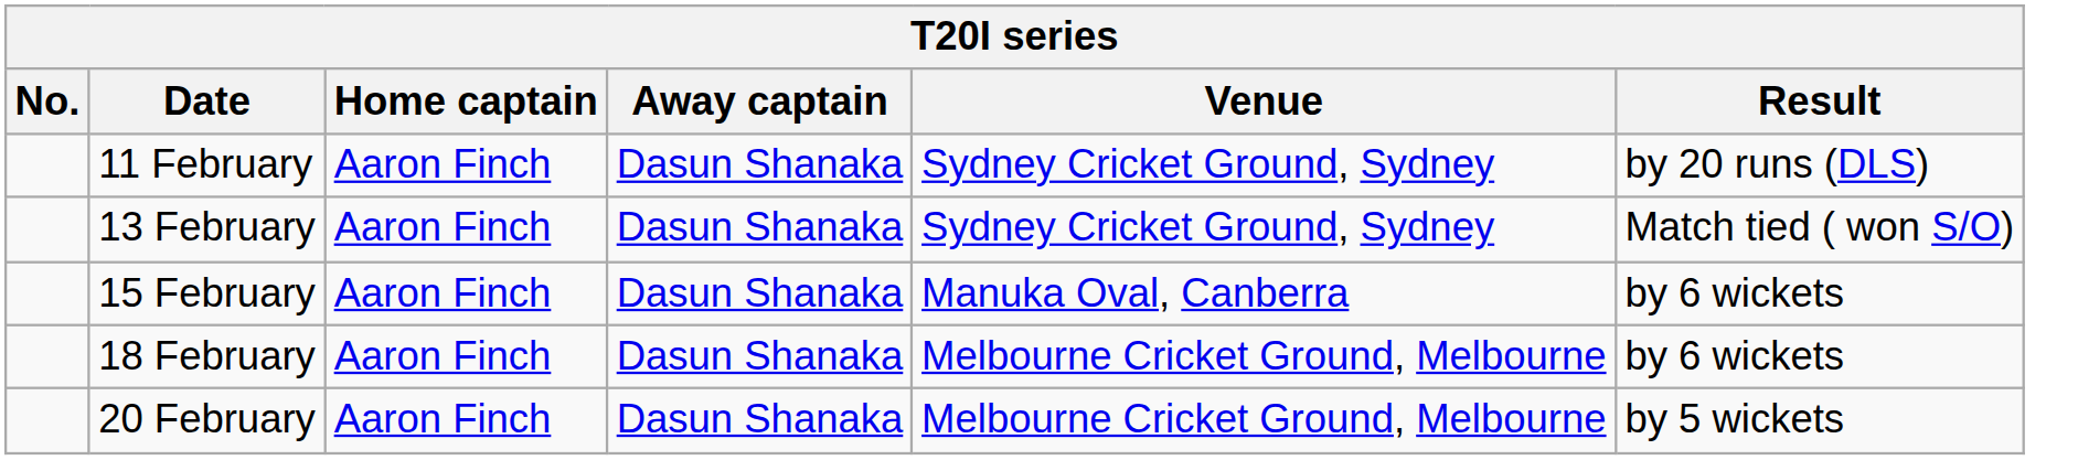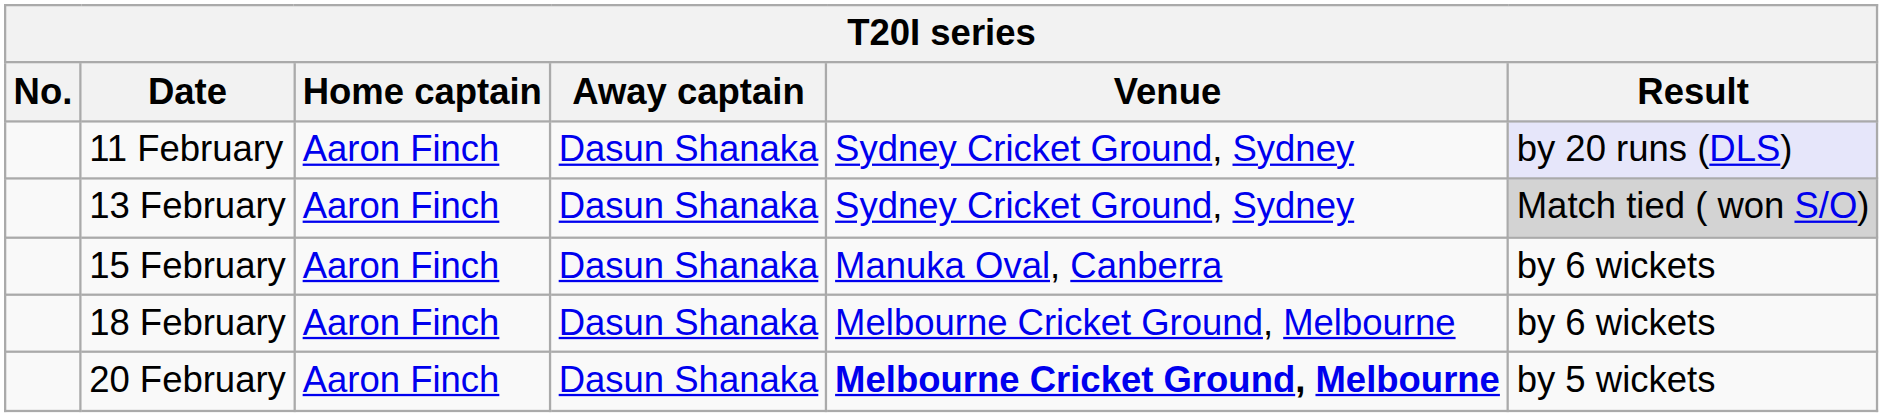11 February | Result: no background -> lavender background
13 February | Result: no background -> lightgrey background
20 February | Venue: normal -> bold
